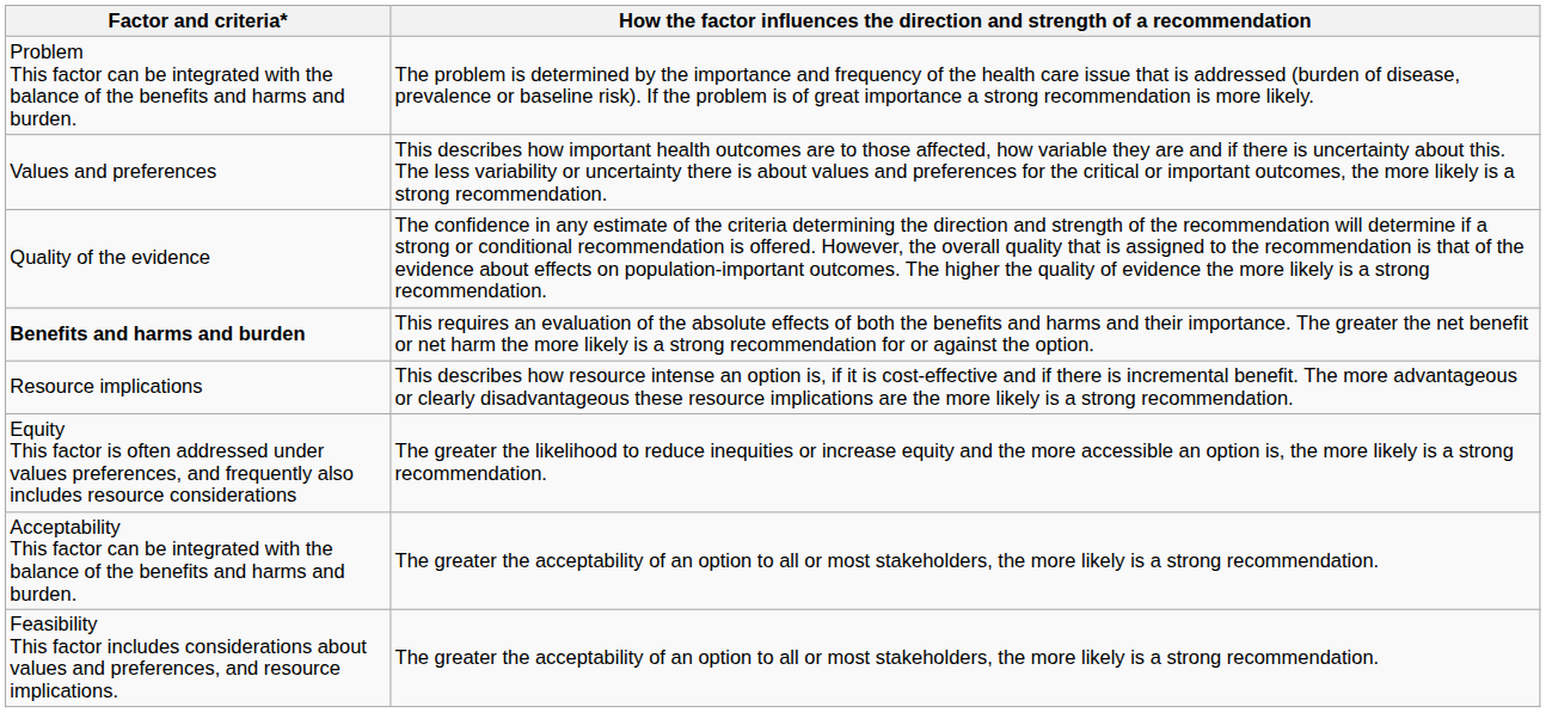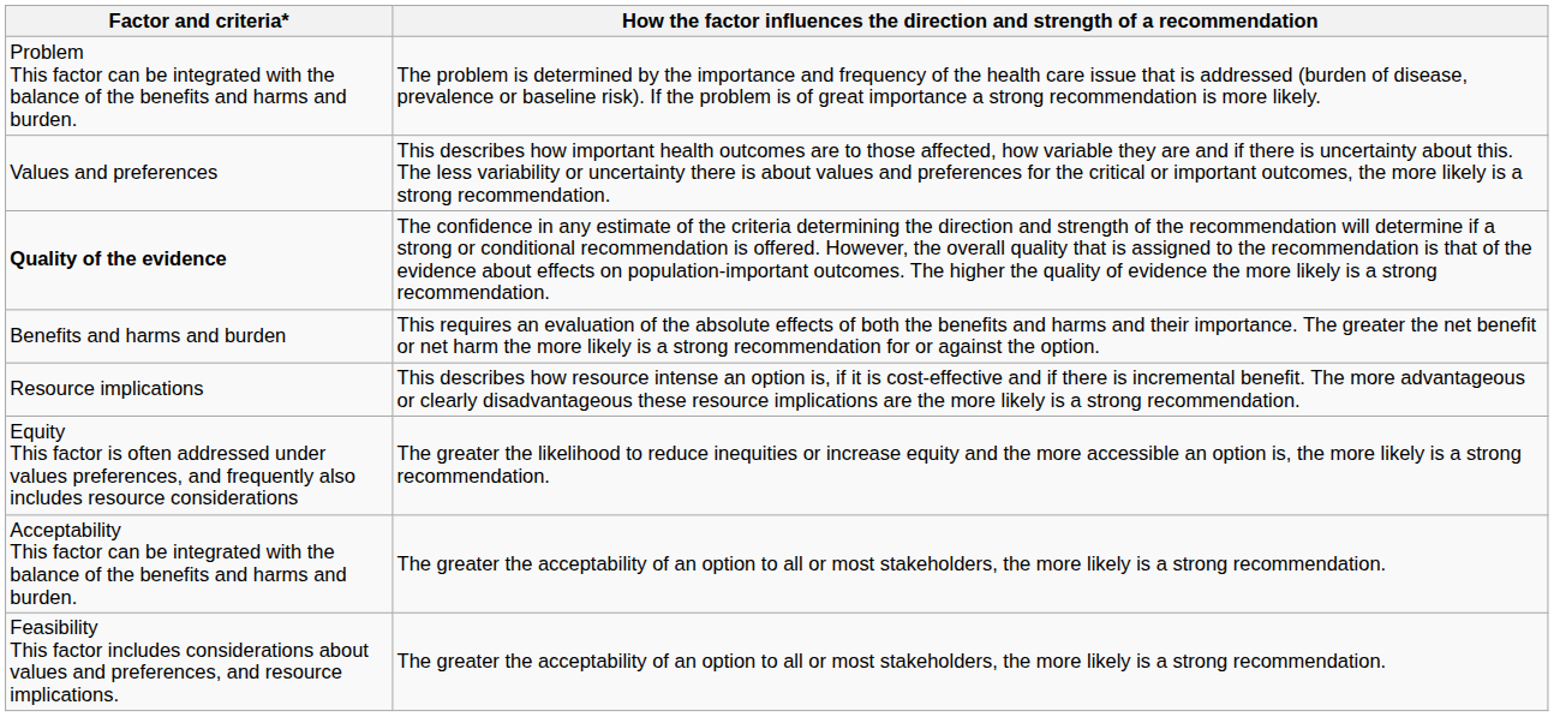Quality of the evidence | Factor and criteria*: normal -> bold
Benefits and harms and burden | Factor and criteria*: bold -> normal
